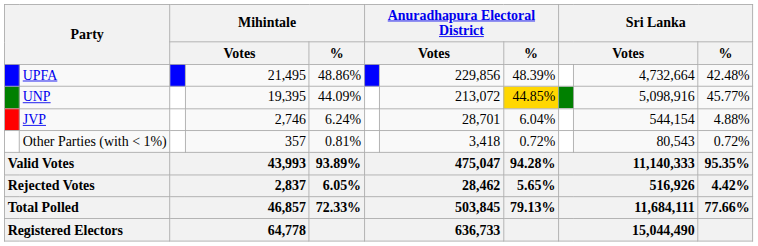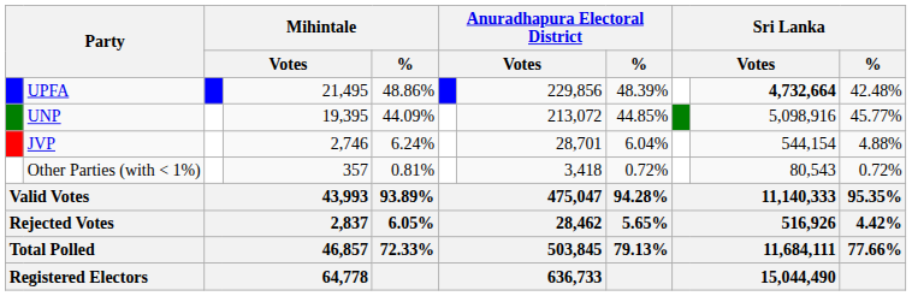UPFA | column 10: normal -> bold
UNP | Anuradhapura Electoral District / %: gold background -> no background
